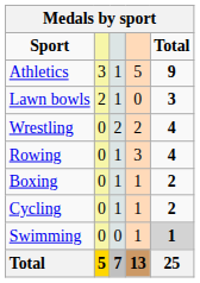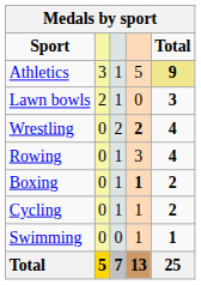Athletics | Total: no background -> khaki background
Wrestling | column 4: normal -> bold
Boxing | column 4: normal -> bold
Swimming | Total: lightgrey background -> no background
